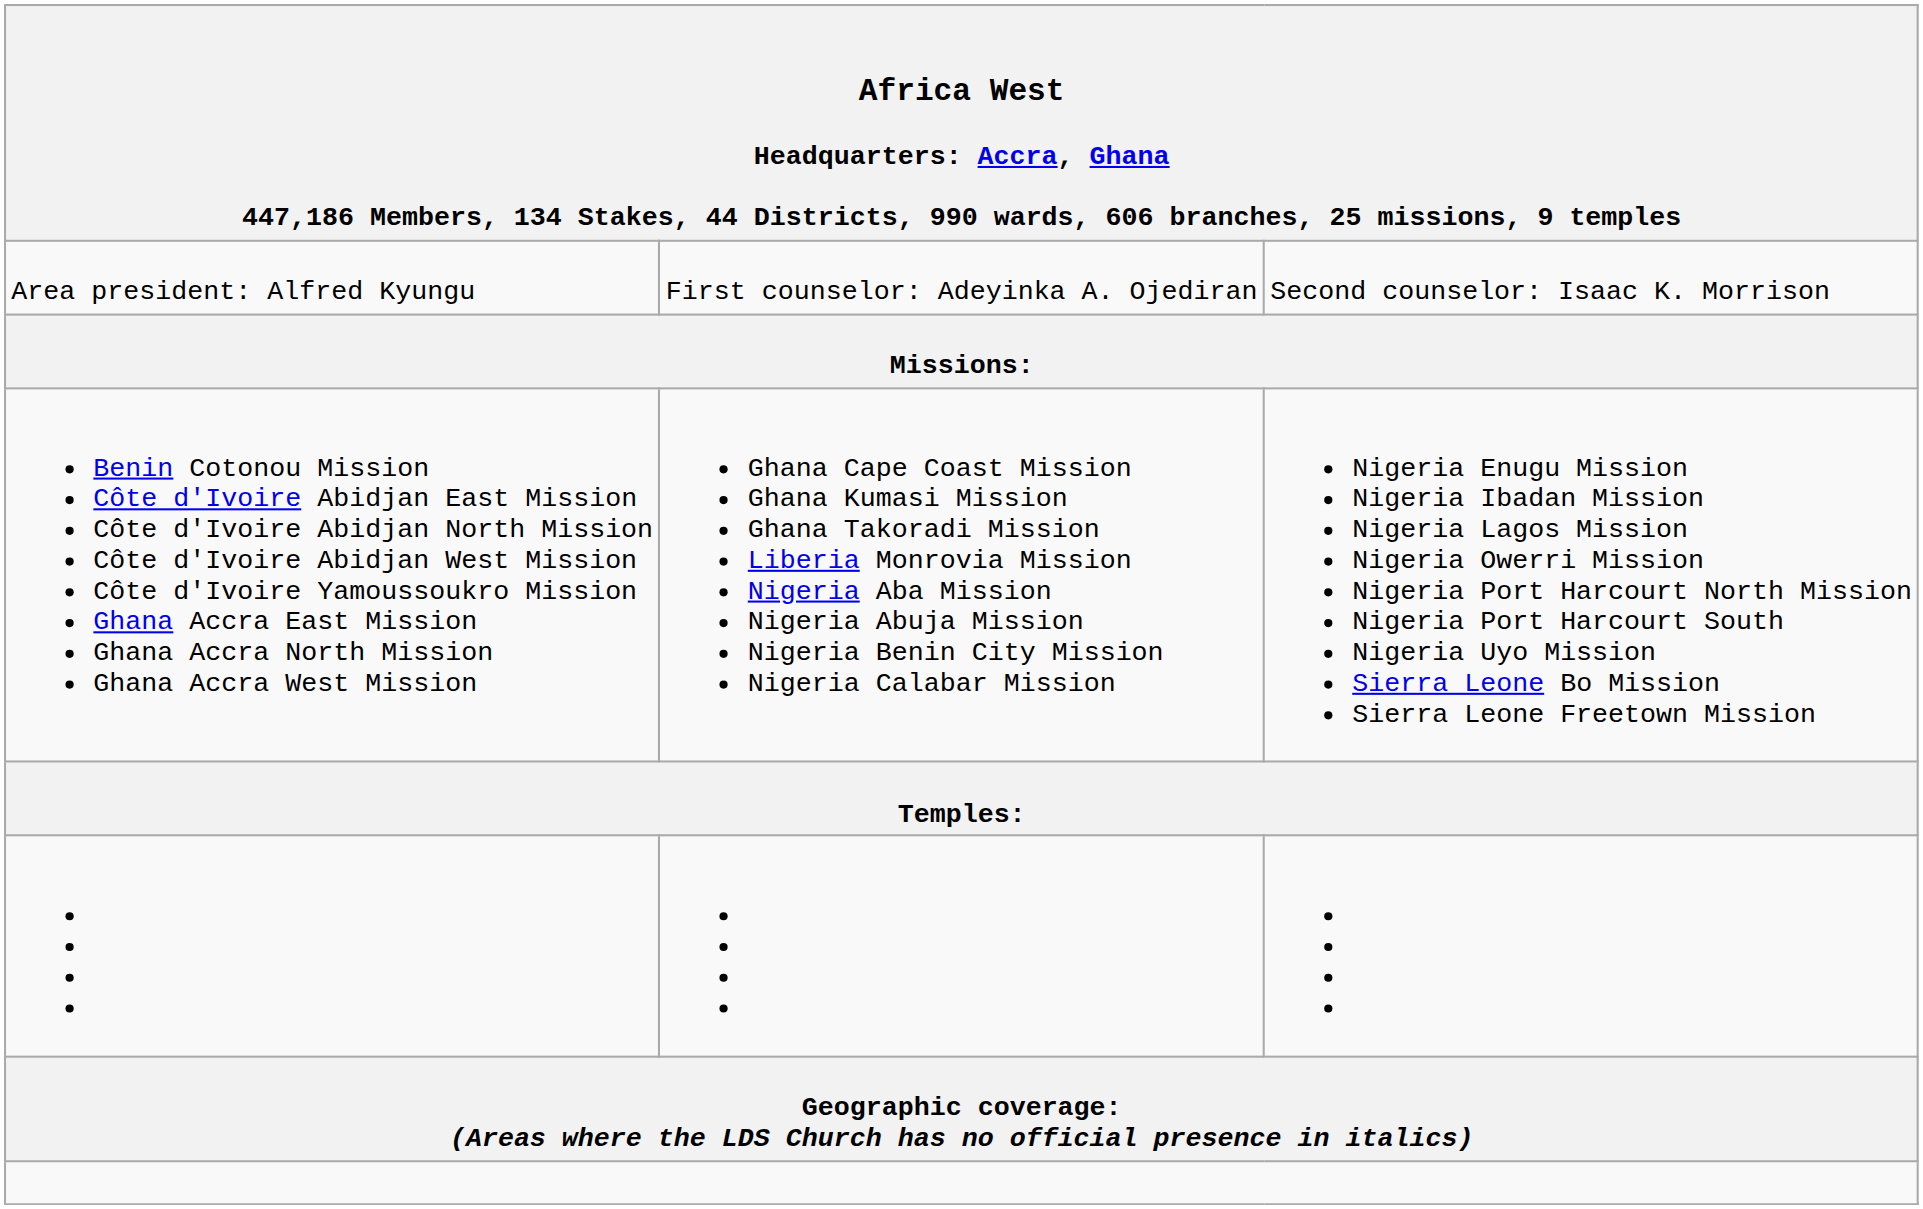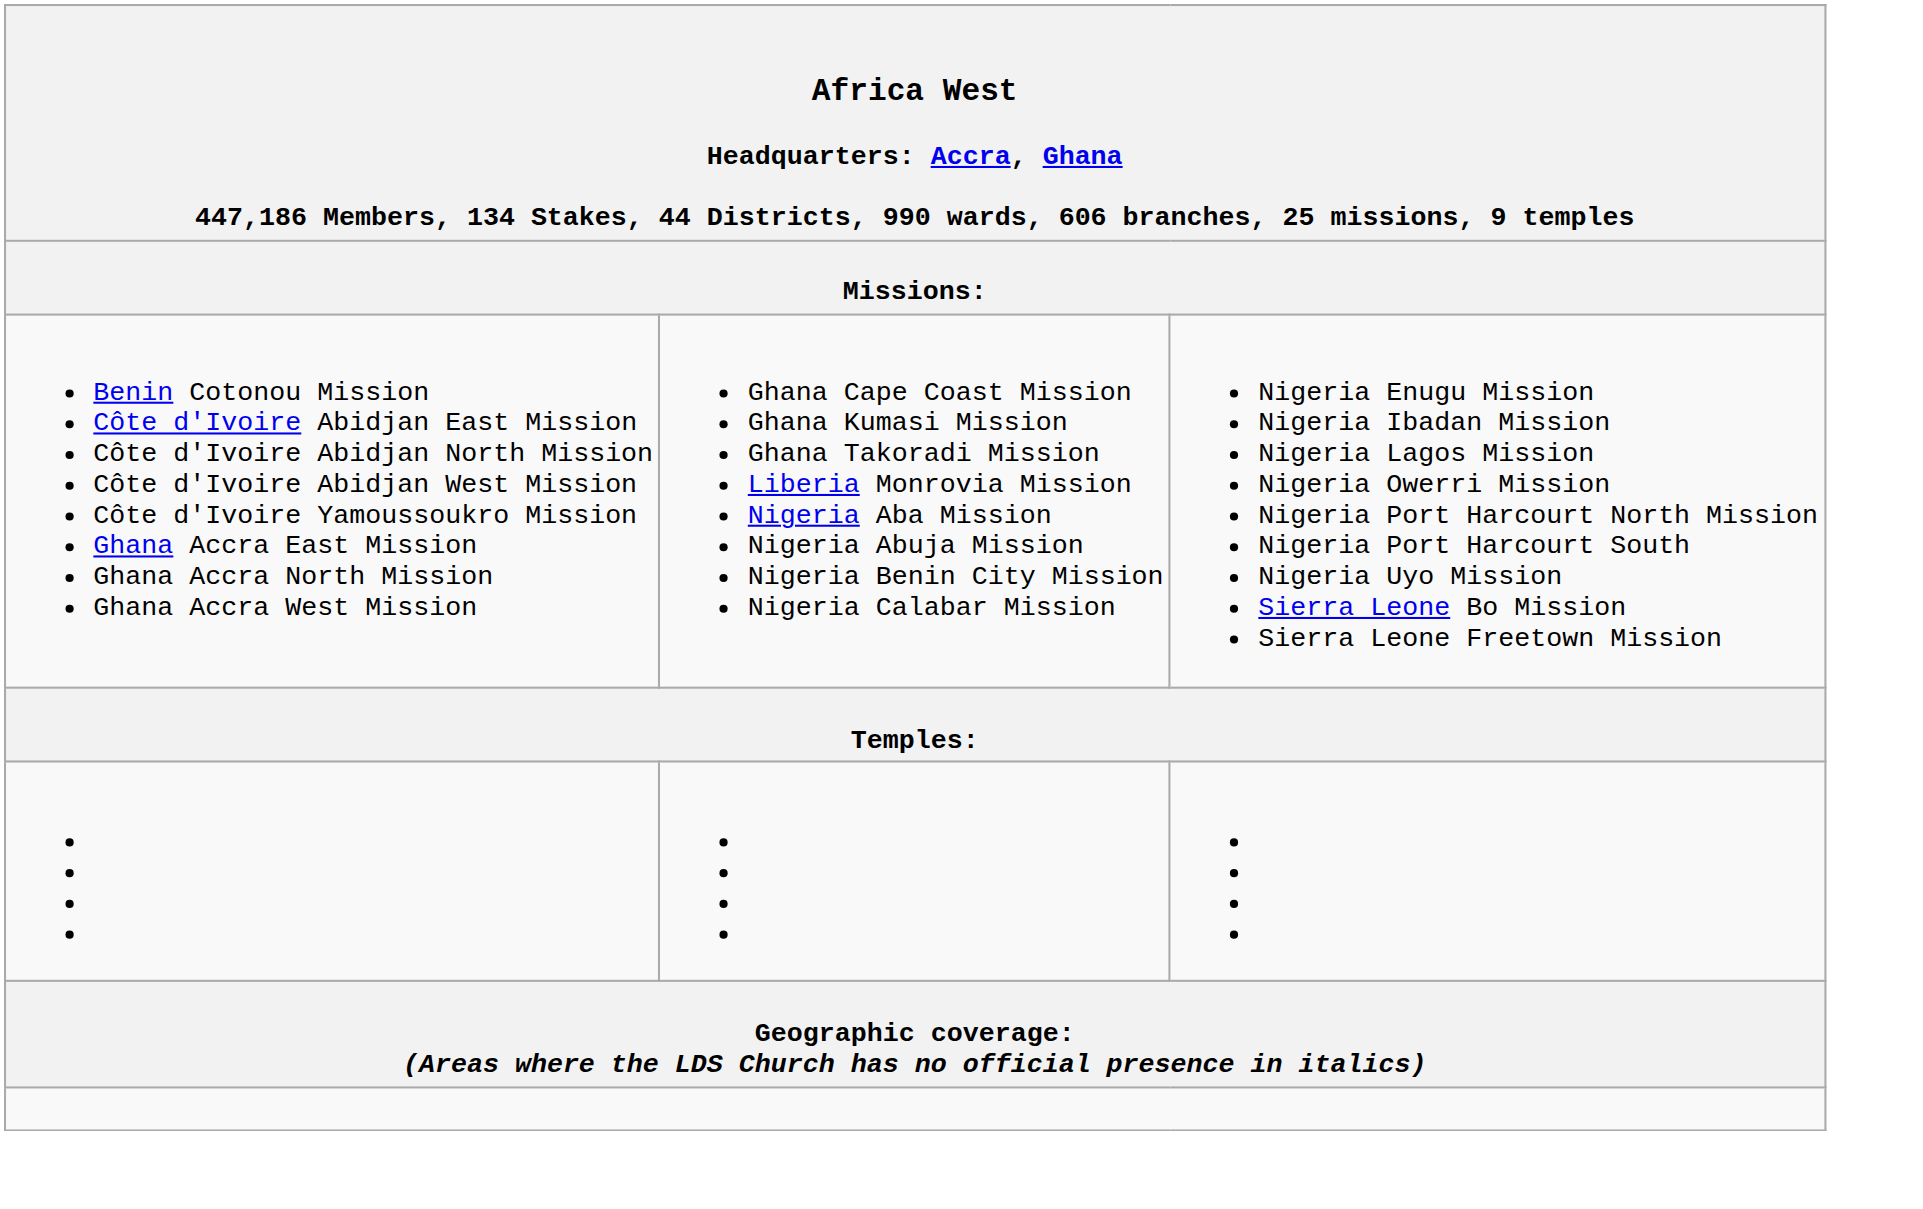- row: Area president: Alfred Kyungu | First counselor: Adeyinka A. Ojediran | Second counselor: Isaac K. Morrison
